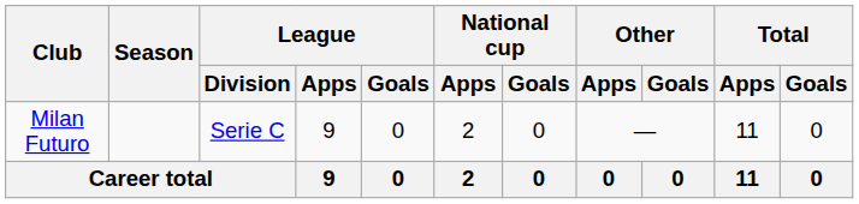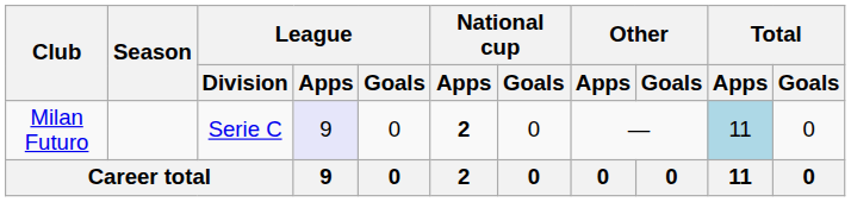Milan Futuro | League / Apps: no background -> lavender background
Milan Futuro | National cup / Apps: normal -> bold
Milan Futuro | Total / Apps: no background -> lightblue background
